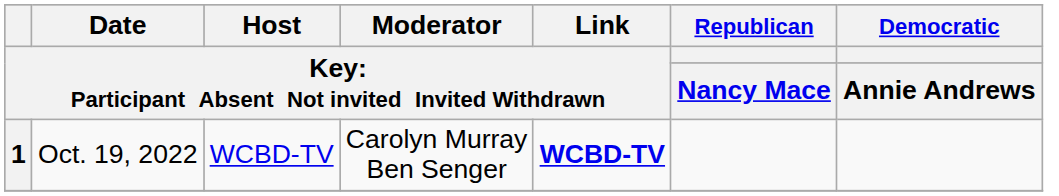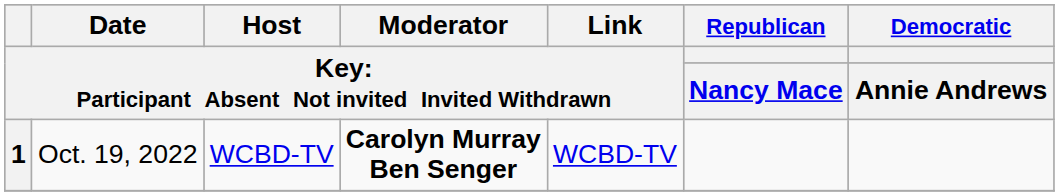1 | column 4: normal -> bold
1 | column 5: bold -> normal
